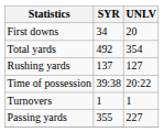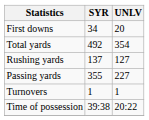rows swapped: Passing yards <-> Time of possession
